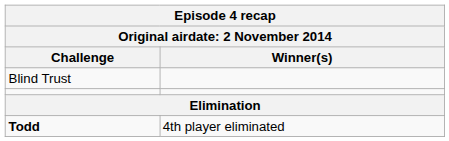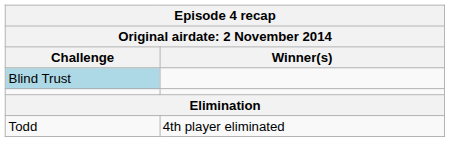Blind Trust | Challenge: no background -> lightblue background
Todd | Challenge: bold -> normal
